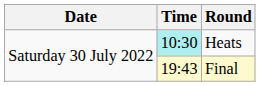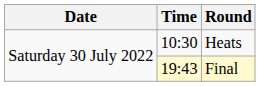Heats | Time: paleturquoise background -> no background
